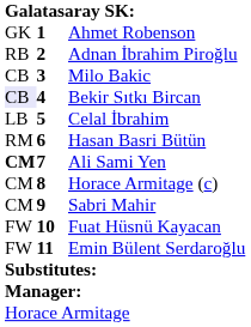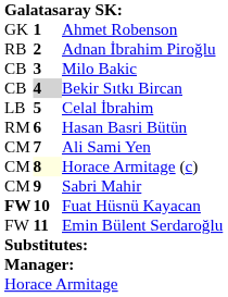Bekir Sıtkı Bircan | column 1: lavender background -> no background
Bekir Sıtkı Bircan | column 2: no background -> lightgrey background
Ali Sami Yen | column 1: bold -> normal
Horace Armitage (c) | column 2: no background -> lightyellow background
Fuat Hüsnü Kayacan | column 1: normal -> bold
